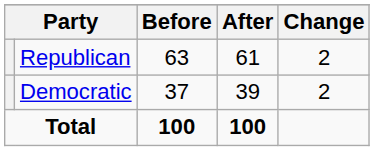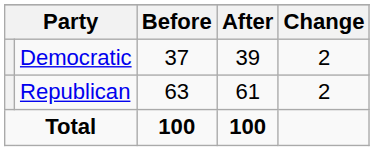rows swapped: Republican <-> Democratic
